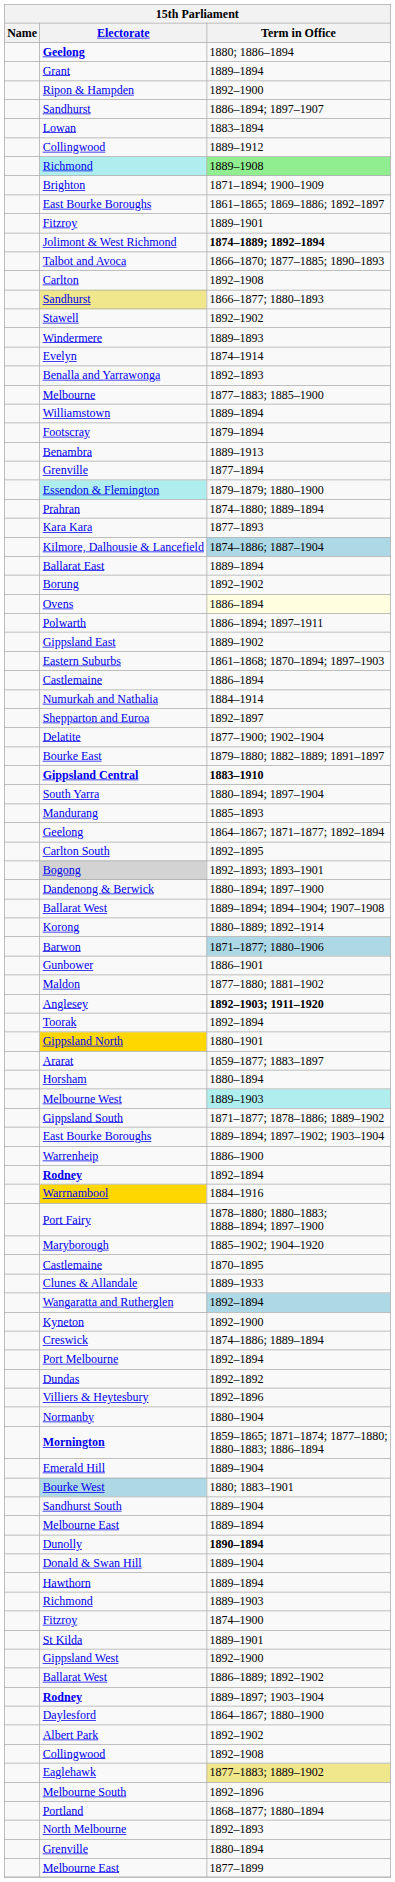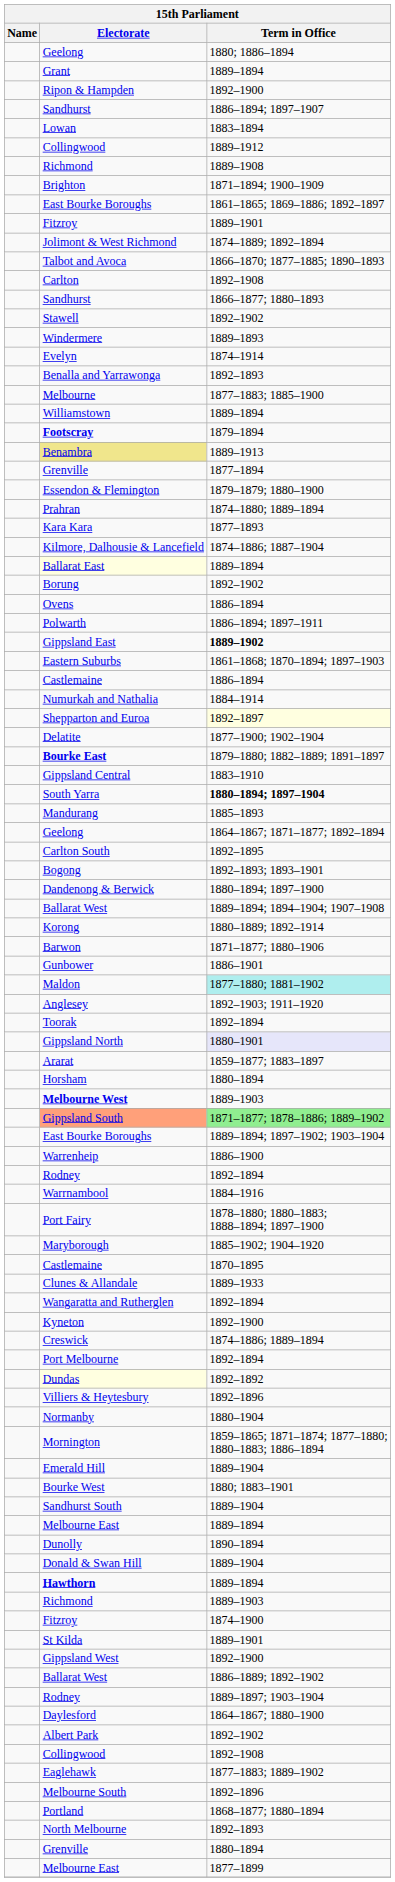Geelong / 1880; 1886–1894 | Electorate: bold -> normal
Richmond / 1889–1908 | Electorate: paleturquoise background -> no background
Richmond / 1889–1908 | Term in Office: lightgreen background -> no background
Jolimont & West Richmond | Term in Office: bold -> normal
Sandhurst / 1866–1877; 1880–1893 | Electorate: khaki background -> no background
Footscray | Electorate: normal -> bold
Benambra | Electorate: no background -> khaki background
Essendon & Flemington | Electorate: paleturquoise background -> no background
Kilmore, Dalhousie & Lancefield | Term in Office: lightblue background -> no background
Ballarat East | Electorate: no background -> lightyellow background
Ovens | Term in Office: lightyellow background -> no background
Gippsland East | Term in Office: normal -> bold
Shepparton and Euroa | Term in Office: no background -> lightyellow background
Bourke East | Electorate: normal -> bold
Gippsland Central | Electorate: bold -> normal
Gippsland Central | Term in Office: bold -> normal
South Yarra | Term in Office: normal -> bold
Bogong | Electorate: lightgrey background -> no background
Barwon | Term in Office: lightblue background -> no background
Maldon | Term in Office: no background -> paleturquoise background
Anglesey | Term in Office: bold -> normal
Gippsland North | Electorate: gold background -> no background
Gippsland North | Term in Office: no background -> lavender background
Melbourne West | Electorate: normal -> bold
Melbourne West | Term in Office: paleturquoise background -> no background
Gippsland South | Electorate: no background -> lightsalmon background
Gippsland South | Term in Office: no background -> lightgreen background
Rodney / 1892–1894 | Electorate: bold -> normal
Warrnambool | Electorate: gold background -> no background
Wangaratta and Rutherglen | Term in Office: lightblue background -> no background
Dundas | Electorate: no background -> lightyellow background
Mornington | Electorate: bold -> normal
Bourke West | Electorate: lightblue background -> no background
Dunolly | Term in Office: bold -> normal
Hawthorn | Electorate: normal -> bold
Rodney / 1889–1897; 1903–1904 | Electorate: bold -> normal
Eaglehawk | Term in Office: khaki background -> no background
